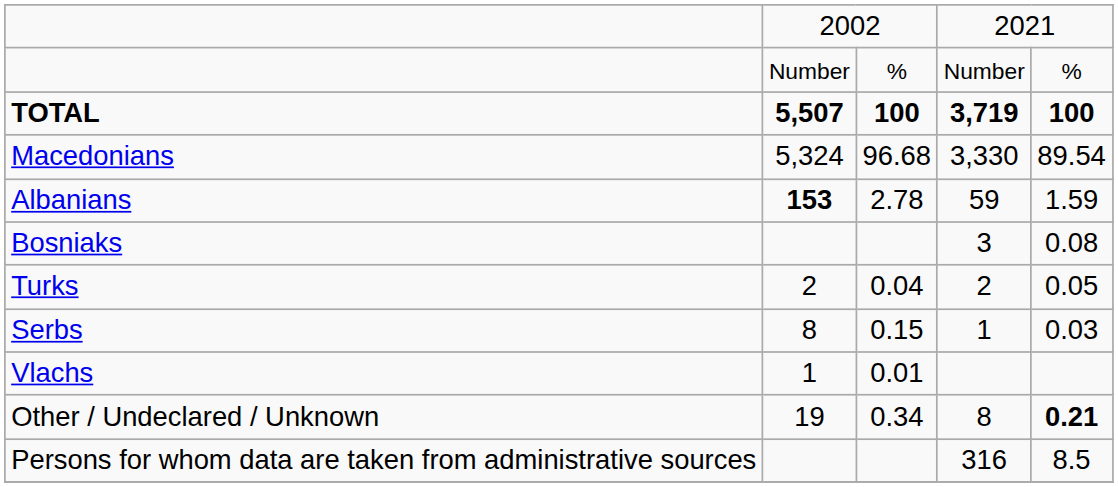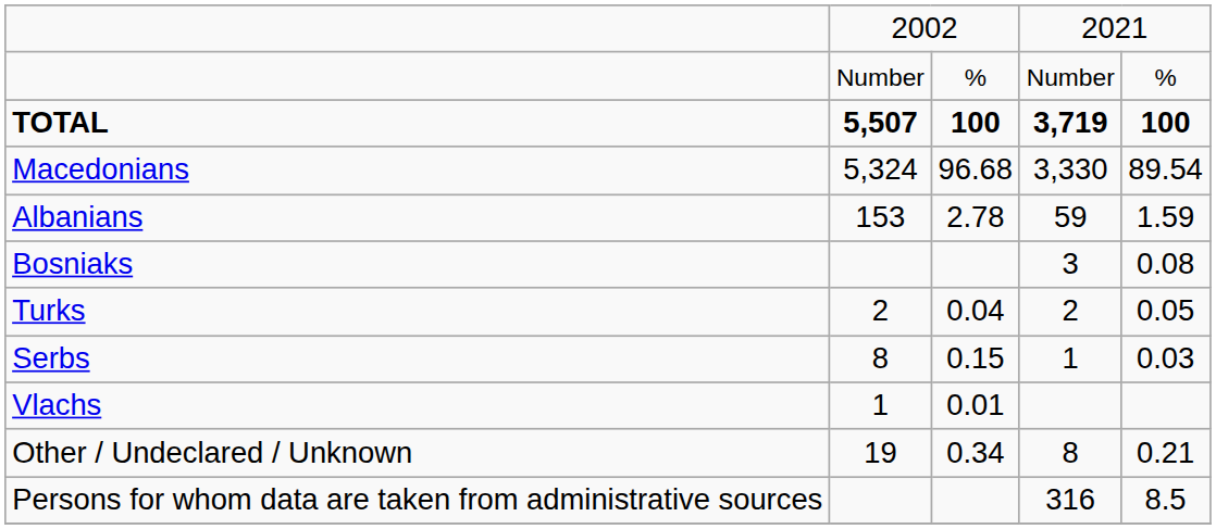Albanians | column 2: bold -> normal
Other / Undeclared / Unknown | column 5: bold -> normal
